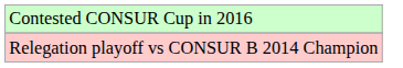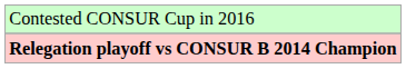row 2 | column 1: normal -> bold
